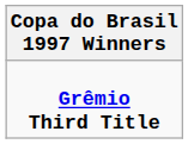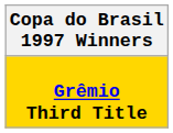row 2 | column 1: no background -> gold background
